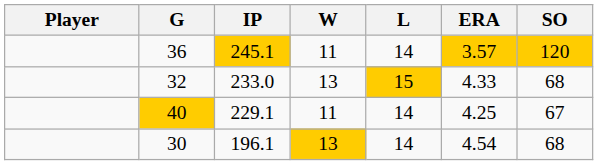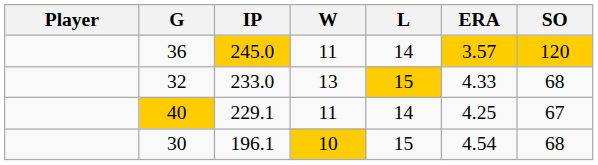36 | IP: 245.1 -> 245.0
30 | W: 13 -> 10
30 | L: 14 -> 15
